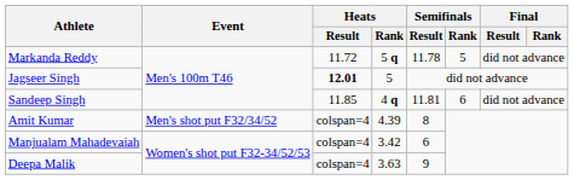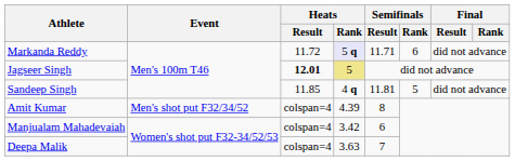Markanda Reddy | Heats / Rank: no background -> lavender background
Markanda Reddy | Semifinals / Result: 11.78 -> 11.71
Markanda Reddy | Semifinals / Rank: 5 -> 6
Jagseer Singh | Heats / Rank: no background -> khaki background
Sandeep Singh | Semifinals / Rank: 6 -> 5
Deepa Malik | Semifinals / Result: 9 -> 7
